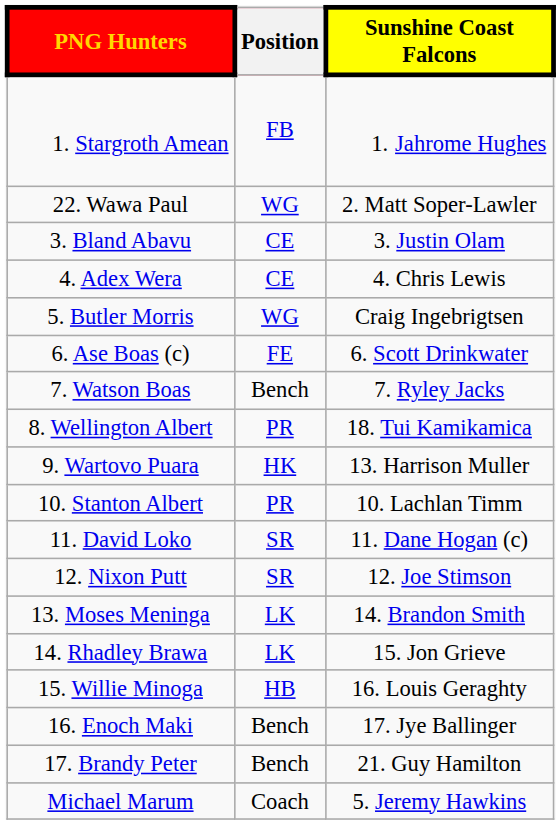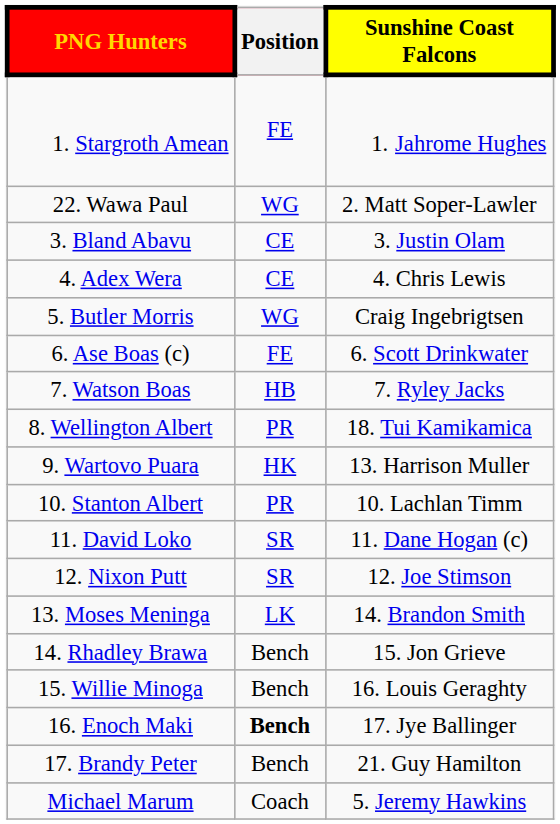Stargroth Amean | Position: FB -> FE
7. Watson Boas | Position: Bench -> HB
14. Rhadley Brawa | Position: LK -> Bench
15. Willie Minoga | Position: HB -> Bench
16. Enoch Maki | Position: normal -> bold
